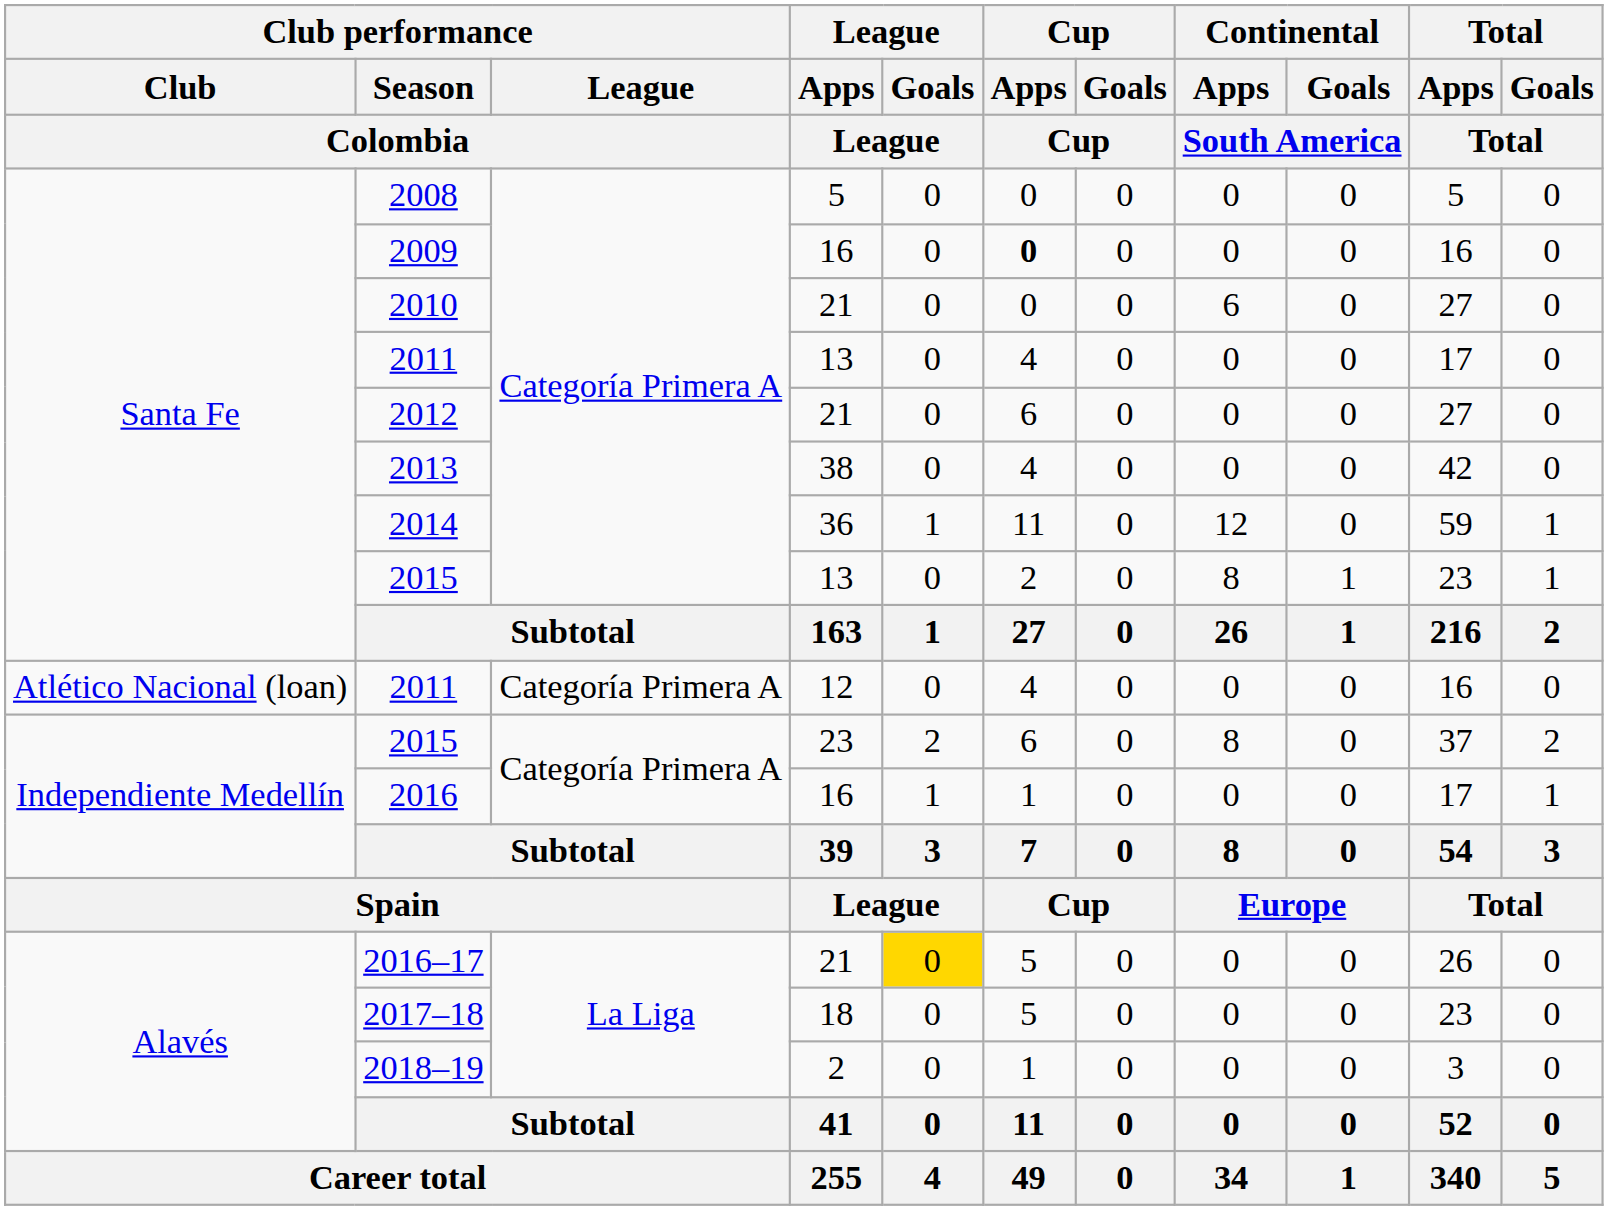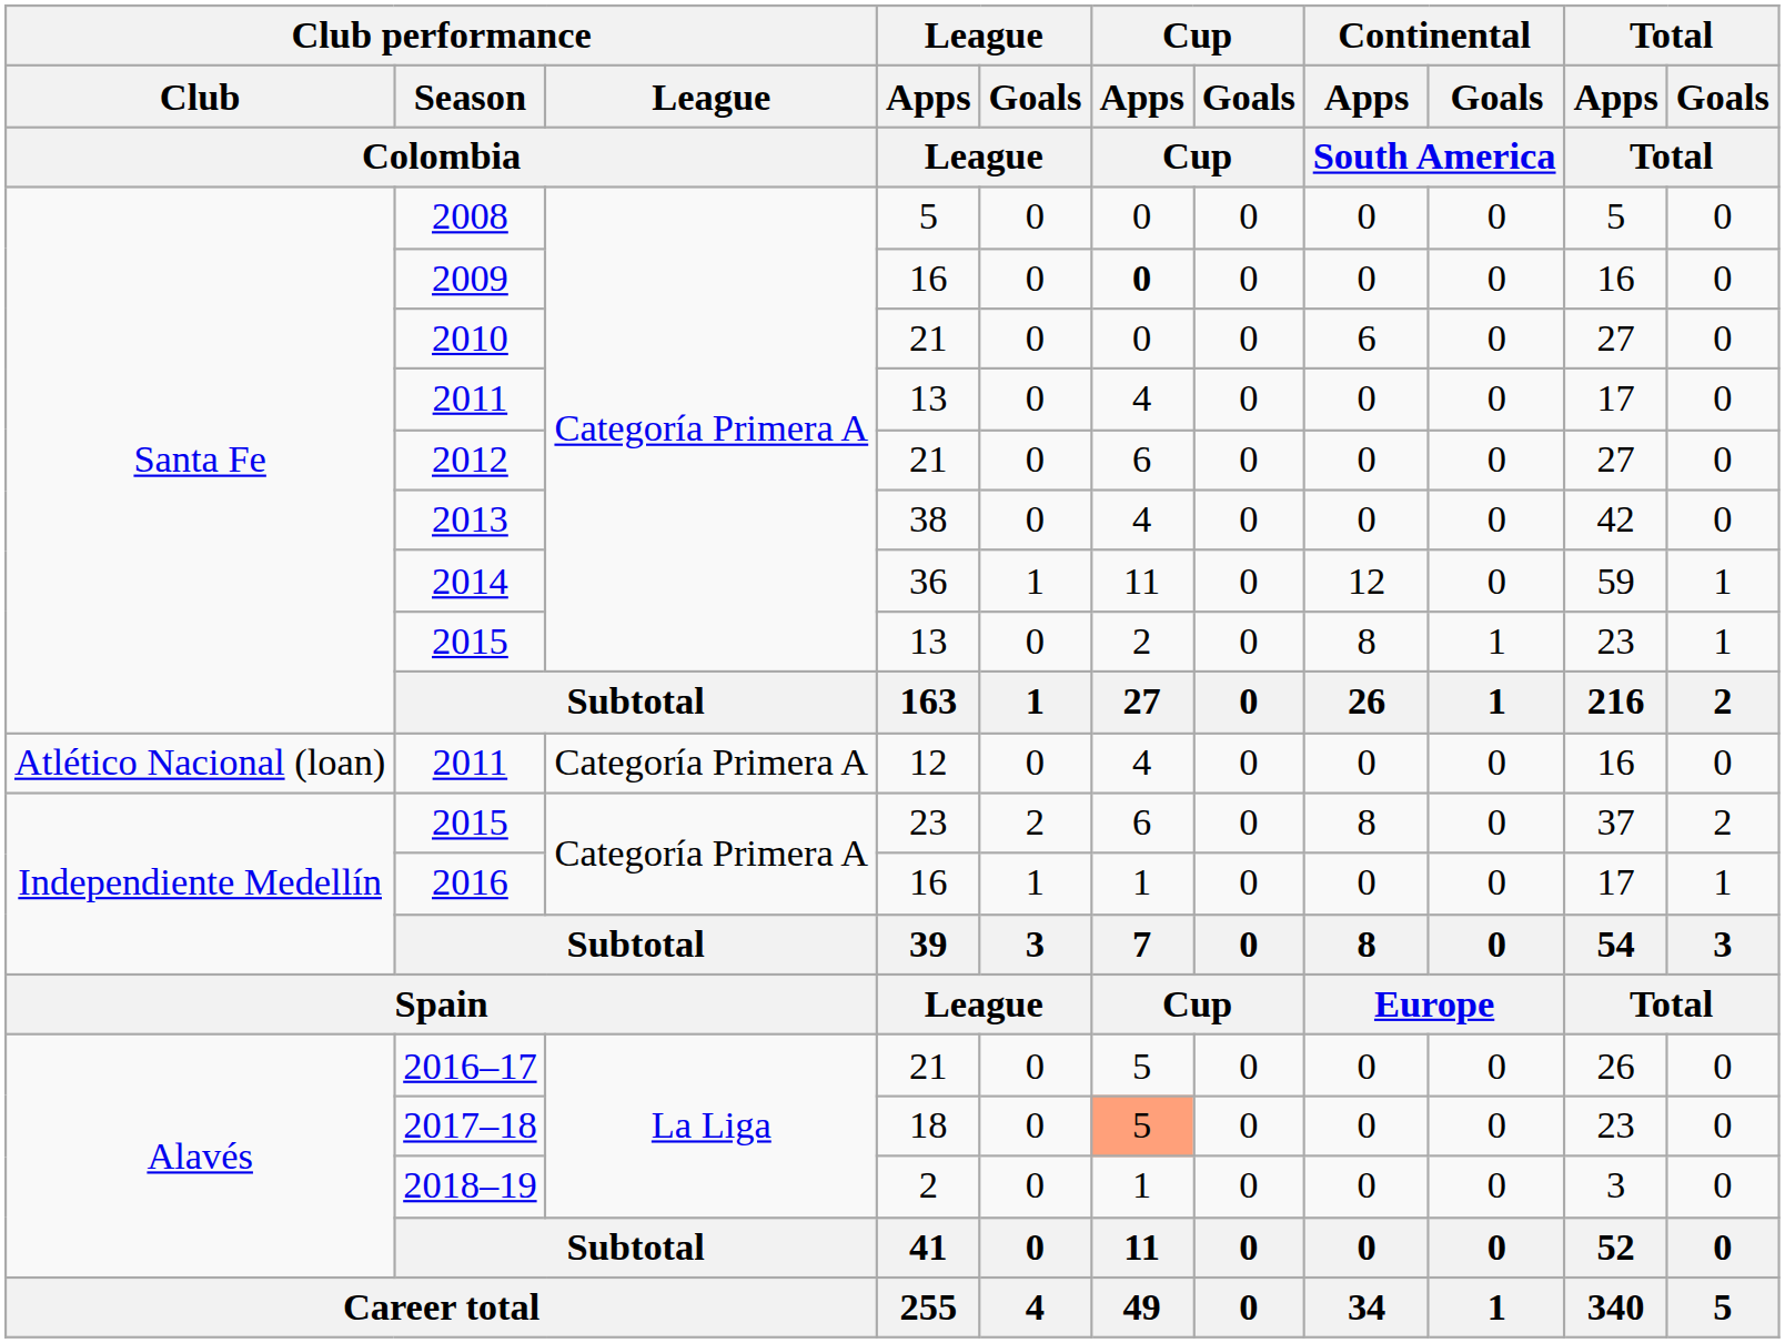2016–17 | League / Goals / League: gold background -> no background
2017–18 | Cup / Apps / Cup: no background -> lightsalmon background
